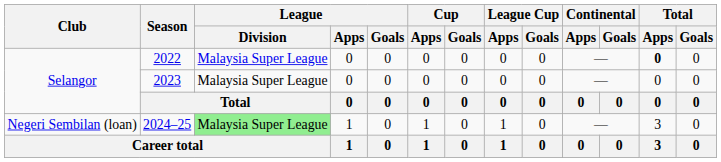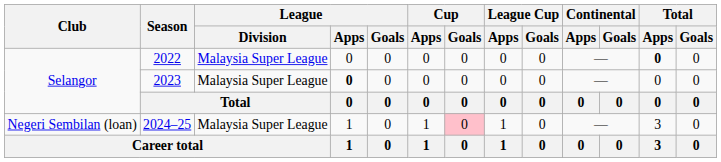2023 | League / Apps: normal -> bold
2024–25 | League / Division: lightgreen background -> no background
2024–25 | Cup / Goals: no background -> pink background
